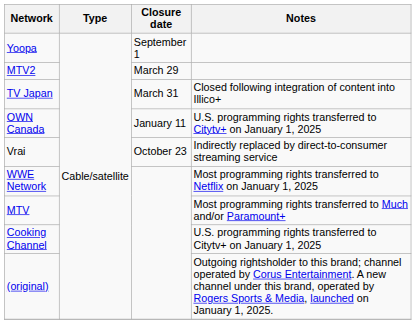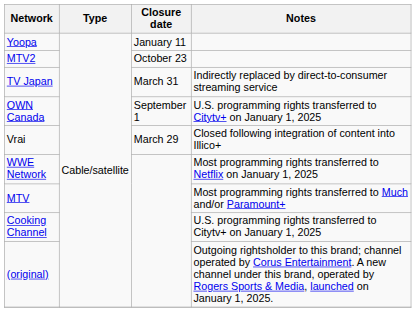Yoopa | Closure date: September 1 -> January 11
MTV2 | Closure date: March 29 -> October 23
TV Japan | Notes: Closed following integration of content into Illico+ -> Indirectly replaced by direct-to-consumer streaming service
OWN Canada | Closure date: January 11 -> September 1
Vrai | Closure date: October 23 -> March 29
Vrai | Notes: Indirectly replaced by direct-to-consumer streaming service -> Closed following integration of content into Illico+
